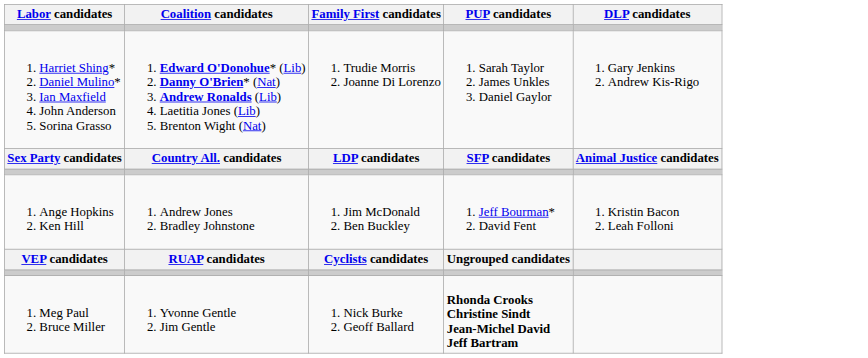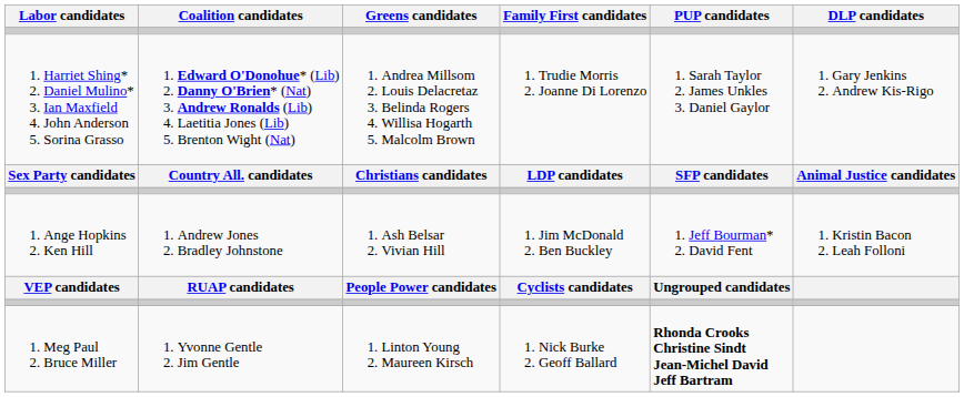+ column: Greens candidates | Andrea Millsom Louis Delacretaz Belinda Rogers Willisa Hogarth Malcolm Brown | Christians candidates | Ash Belsar Vivian Hill | People Power candidates | Linton Young Maureen Kirsch
